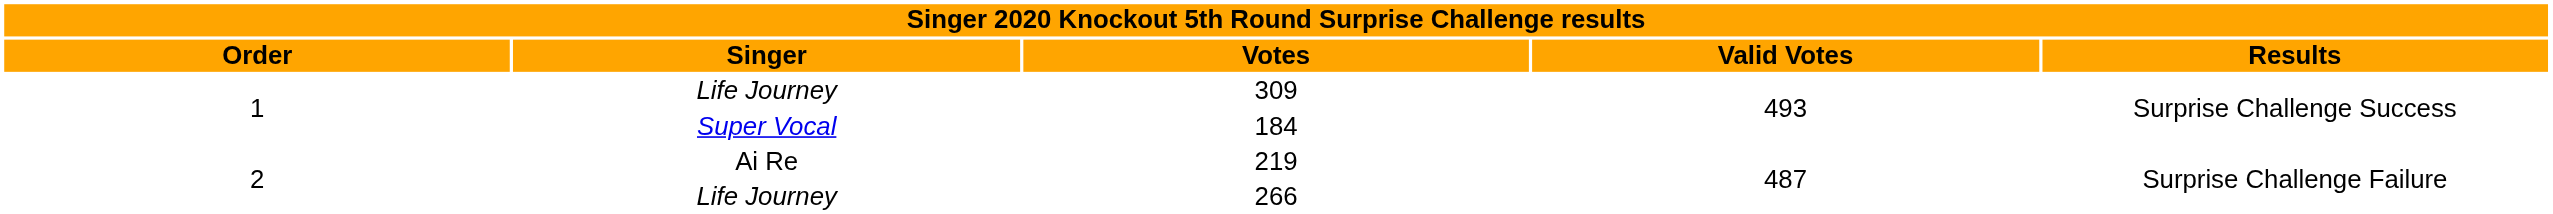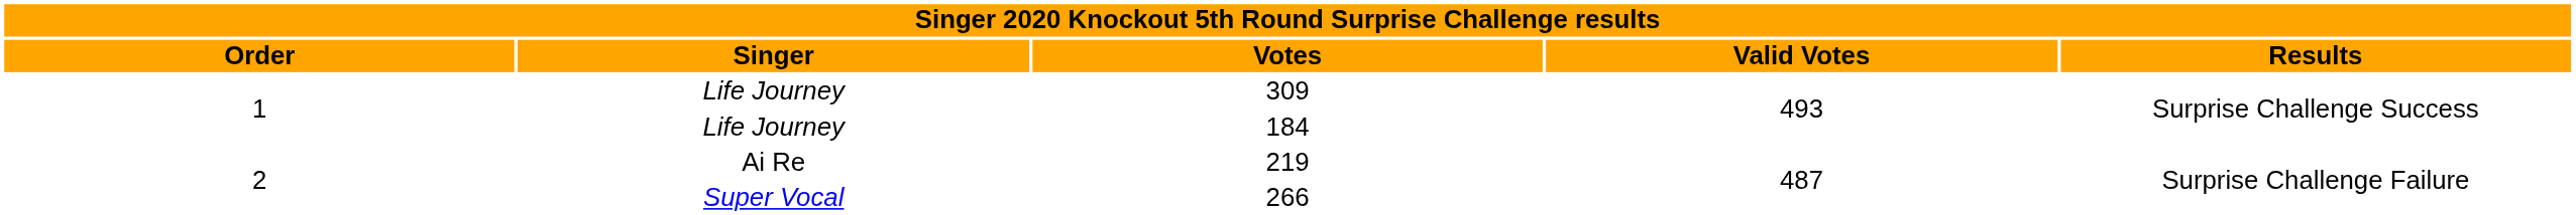184 | Singer: Super Vocal -> Life Journey
266 | Singer: Life Journey -> Super Vocal
